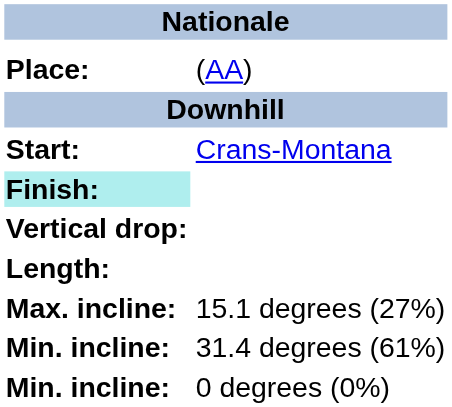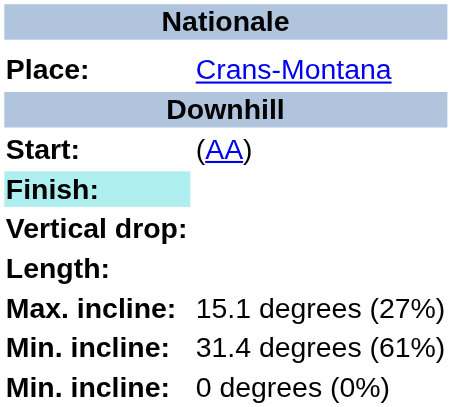row 2 | column 2: (AA) -> Crans-Montana
row 4 | column 2: Crans-Montana -> (AA)
